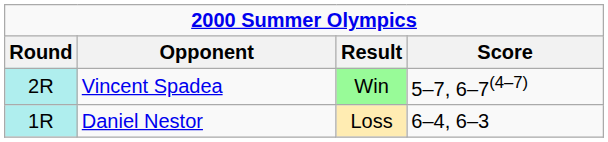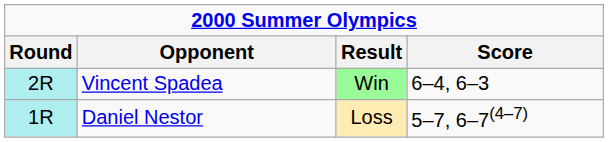Vincent Spadea | Score: 5–7, 6–7(4–7) -> 6–4, 6–3
Daniel Nestor | Score: 6–4, 6–3 -> 5–7, 6–7(4–7)
